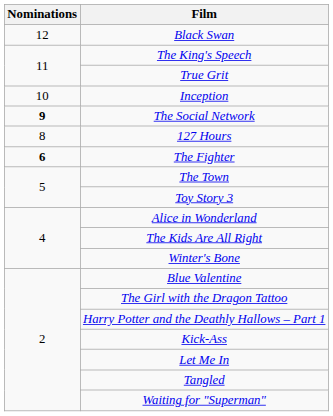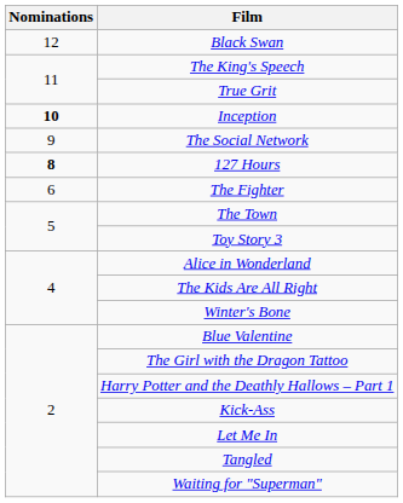Inception | Nominations: normal -> bold
The Social Network | Nominations: bold -> normal
127 Hours | Nominations: normal -> bold
The Fighter | Nominations: bold -> normal
